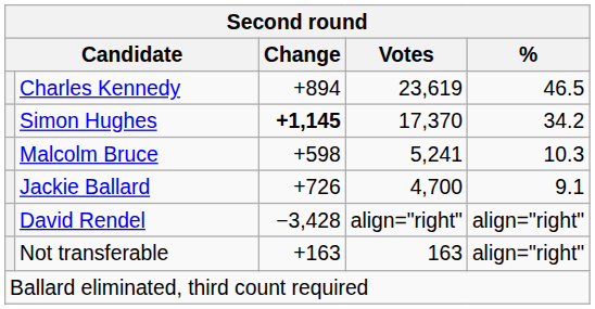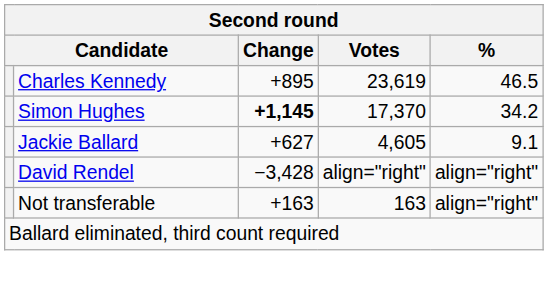Charles Kennedy | Change: +894 -> +895
- row: Malcolm Bruce | +598 | 5,241 | 10.3
Jackie Ballard | Change: +726 -> +627
Jackie Ballard | Votes: 4,700 -> 4,605
